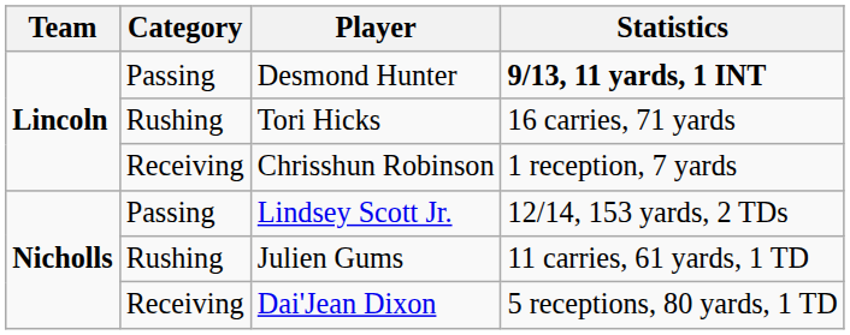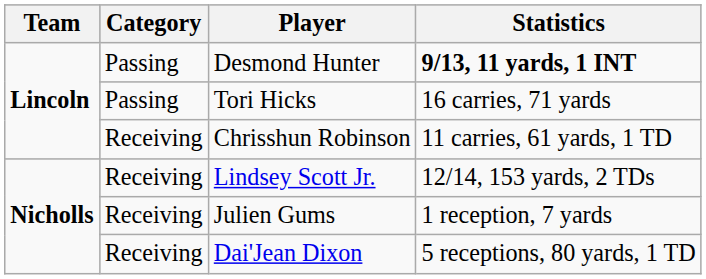Tori Hicks | Category: Rushing -> Passing
Chrisshun Robinson | Statistics: 1 reception, 7 yards -> 11 carries, 61 yards, 1 TD
Lindsey Scott Jr. | Category: Passing -> Receiving
Julien Gums | Category: Rushing -> Receiving
Julien Gums | Statistics: 11 carries, 61 yards, 1 TD -> 1 reception, 7 yards
